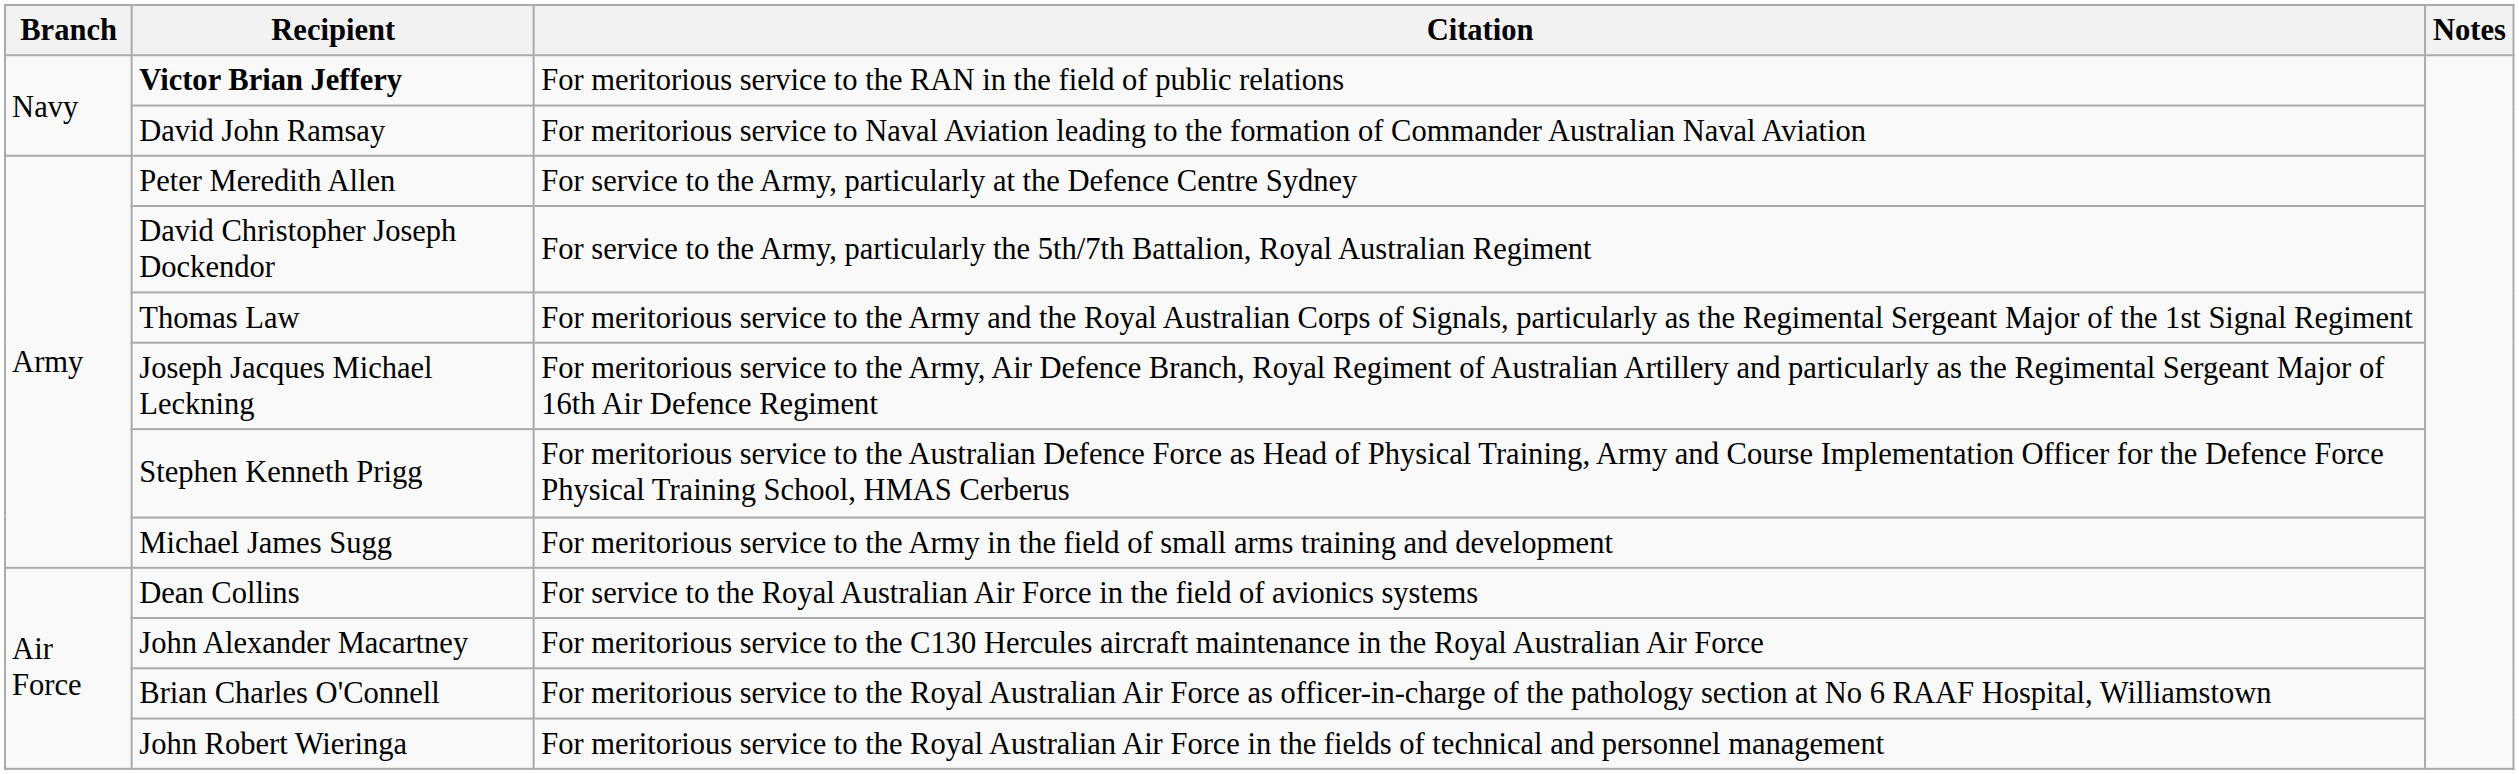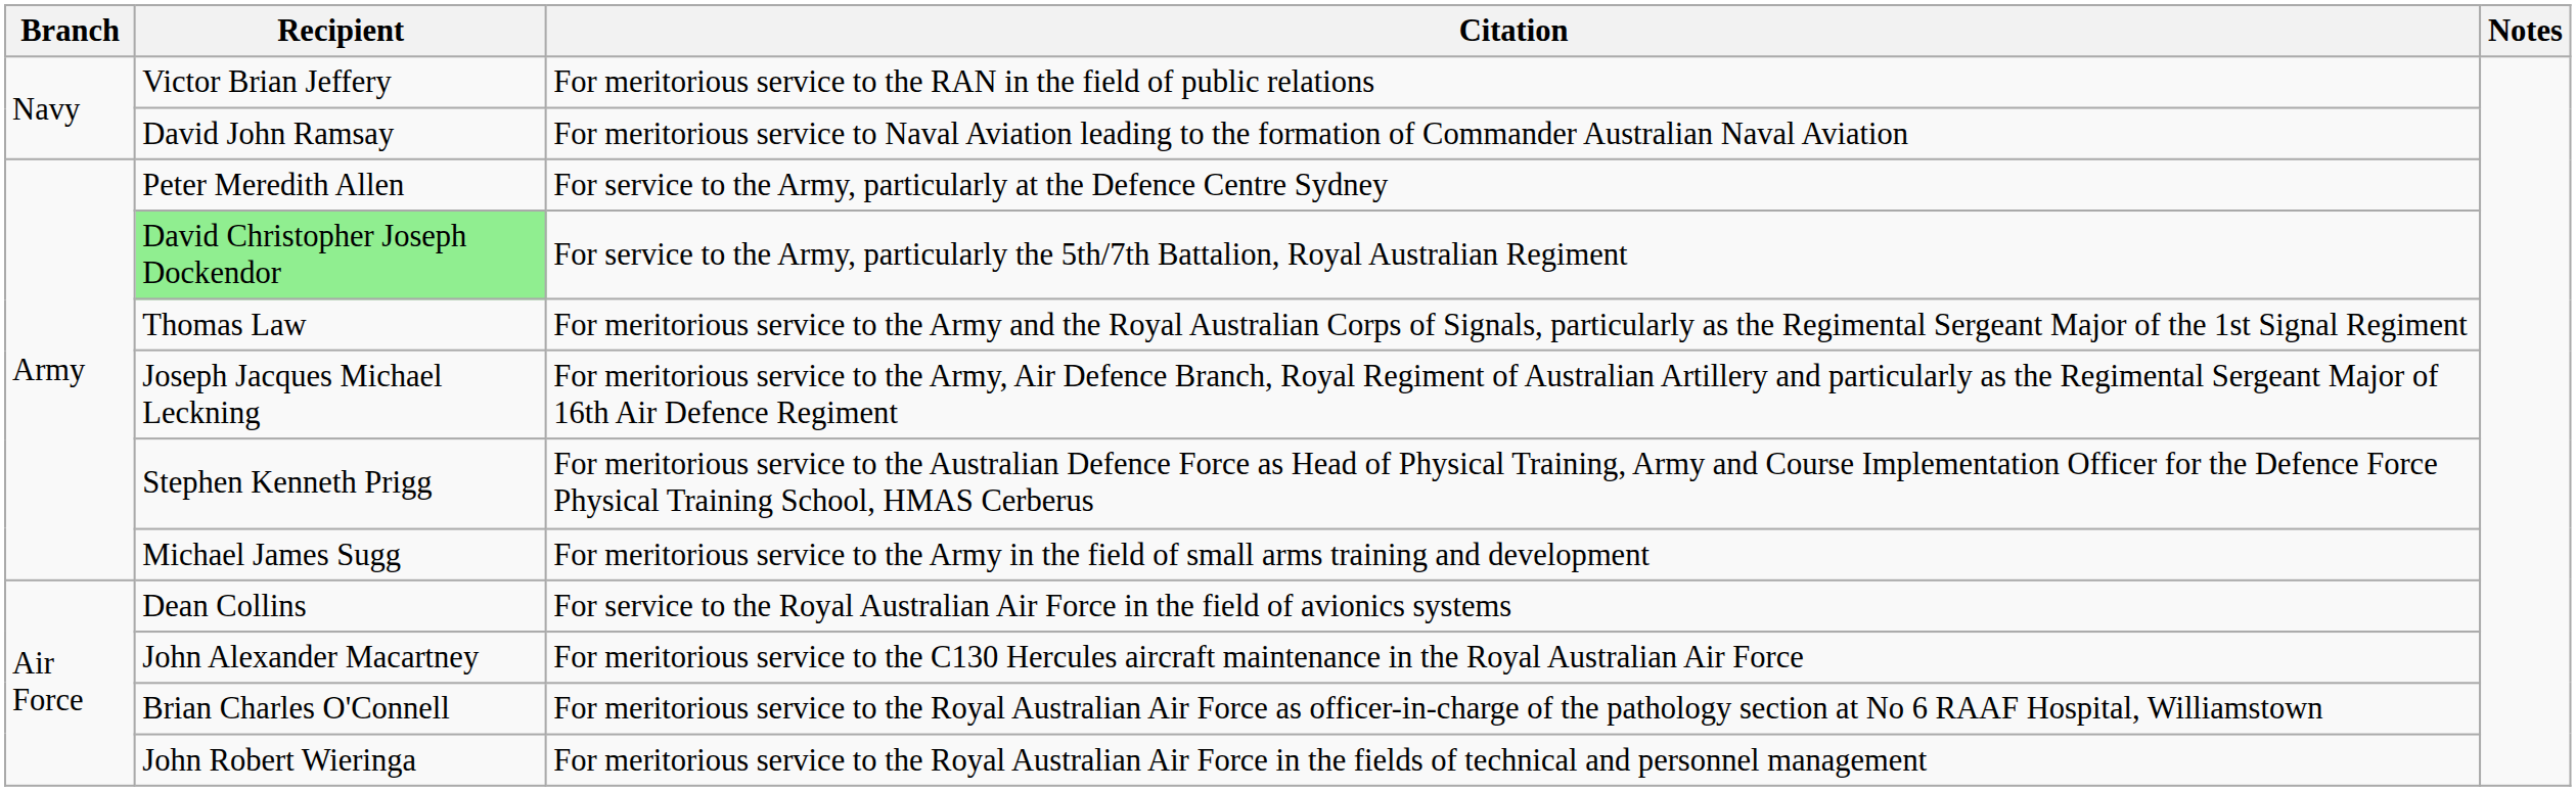Victor Brian Jeffery | Recipient: bold -> normal
David Christopher Joseph Dockendor | Recipient: no background -> lightgreen background
